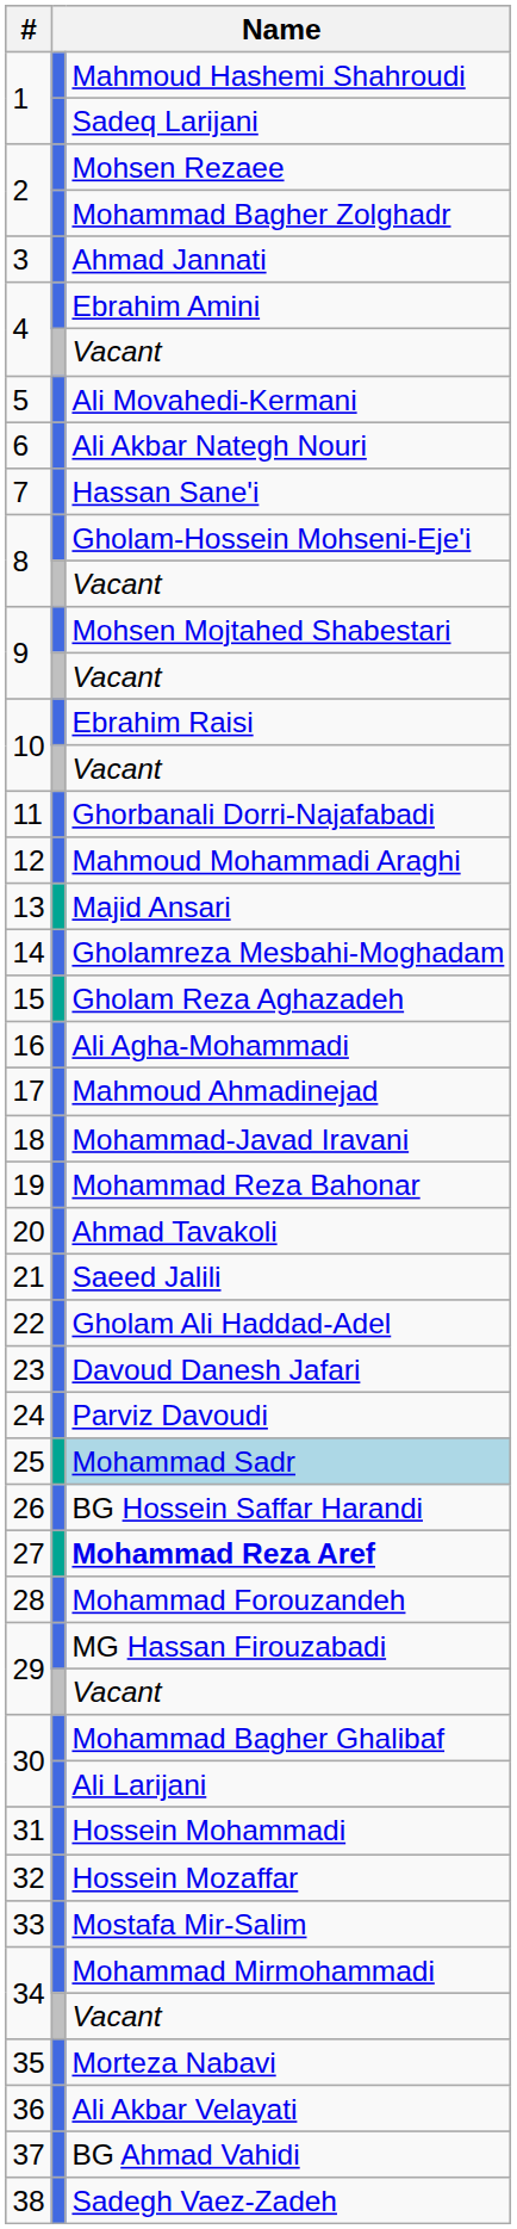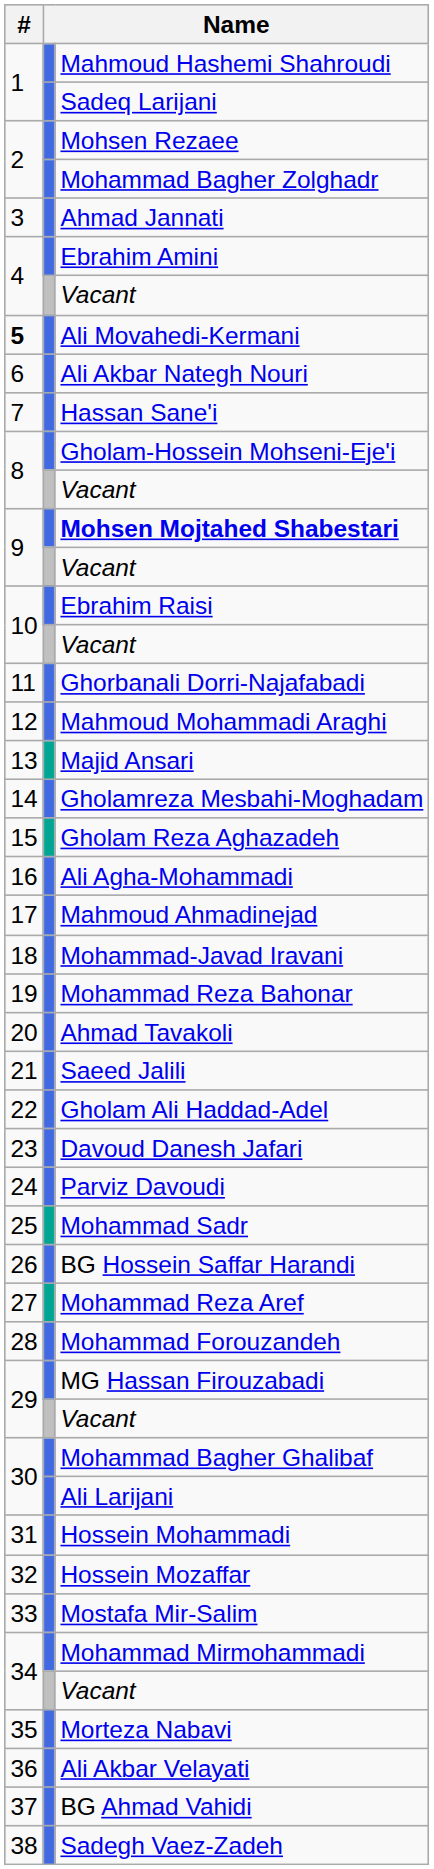Ali Movahedi-Kermani | #: normal -> bold
Mohsen Mojtahed Shabestari | column 3: normal -> bold
Mohammad Sadr | column 3: lightblue background -> no background
Mohammad Reza Aref | column 3: bold -> normal
